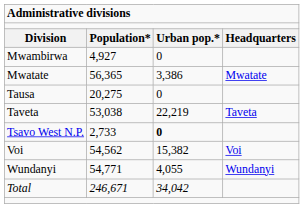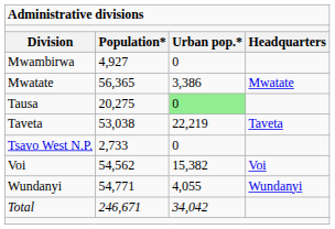Tausa | column 3: no background -> lightgreen background
Tsavo West N.P. | column 3: bold -> normal
